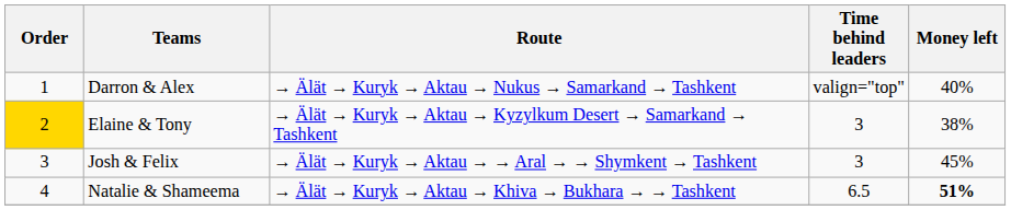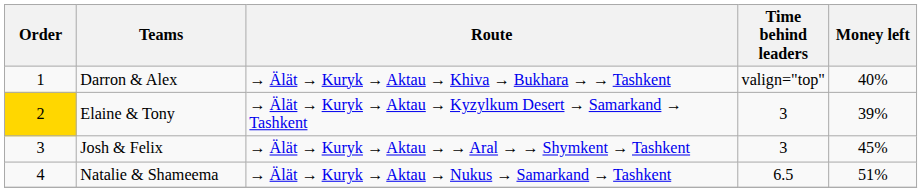Darron & Alex | Route: → Älät → Kuryk → Aktau → Nukus → Samarkand → Tashkent -> → Älät → Kuryk → Aktau → Khiva → Bukhara → → Tashkent
Elaine & Tony | Money left: 38% -> 39%
Natalie & Shameema | Route: → Älät → Kuryk → Aktau → Khiva → Bukhara → → Tashkent -> → Älät → Kuryk → Aktau → Nukus → Samarkand → Tashkent
Natalie & Shameema | Money left: bold -> normal
